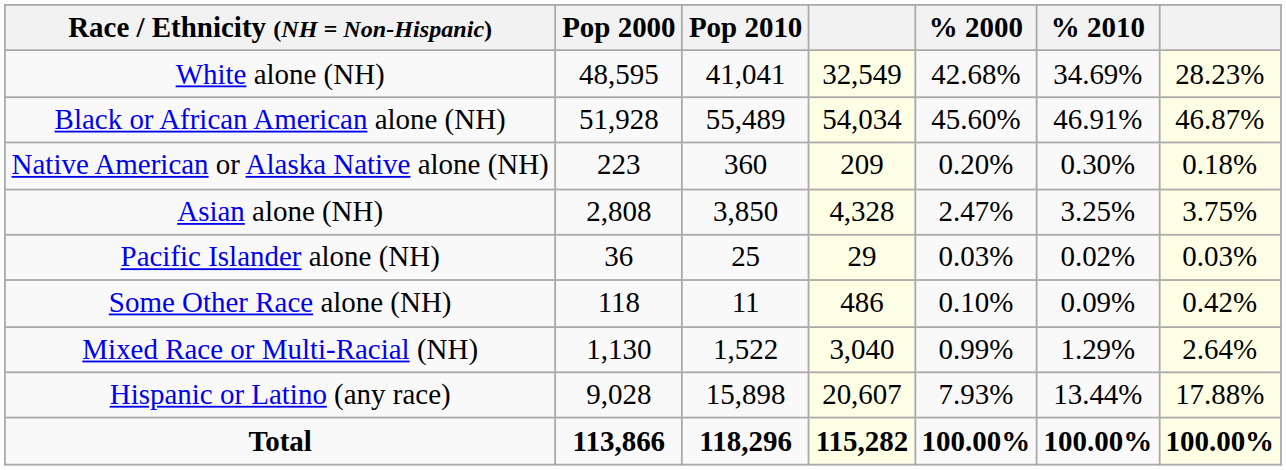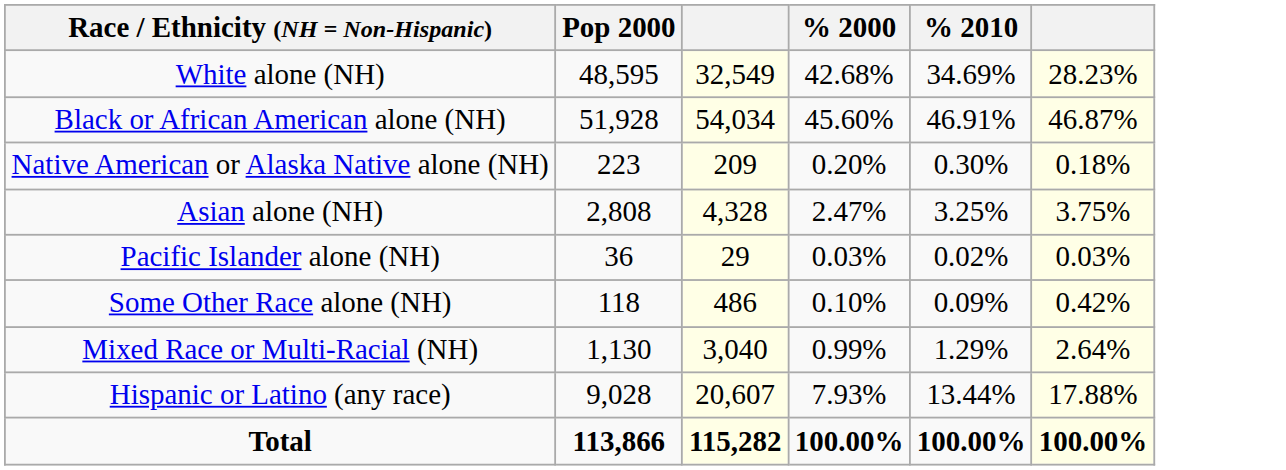- column: Pop 2010 | 41,041 | 55,489 | 360 | 3,850 | 25 | 11 | 1,522 | 15,898 | 118,296
